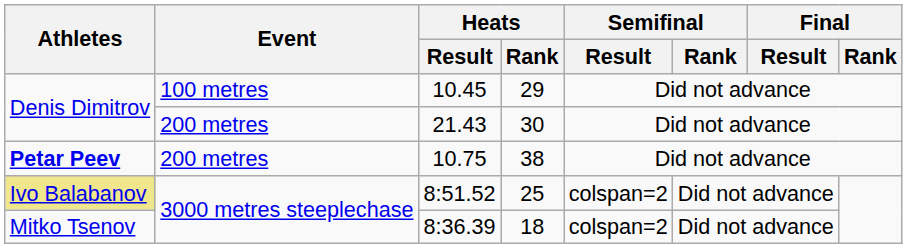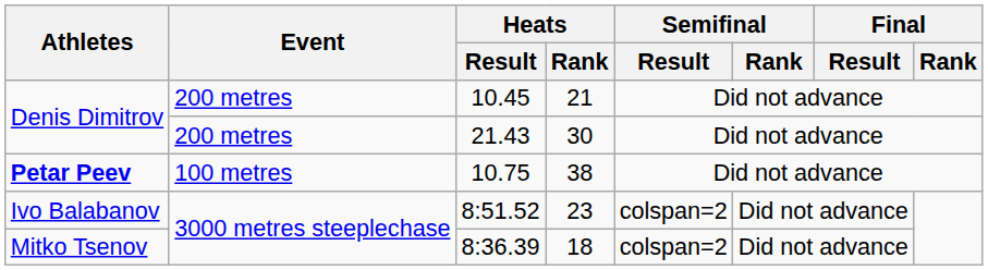10.45 | Event: 100 metres -> 200 metres
10.45 | Heats / Rank: 29 -> 21
10.75 | Event: 200 metres -> 100 metres
8:51.52 | Athletes: khaki background -> no background
8:51.52 | Heats / Rank: 25 -> 23
